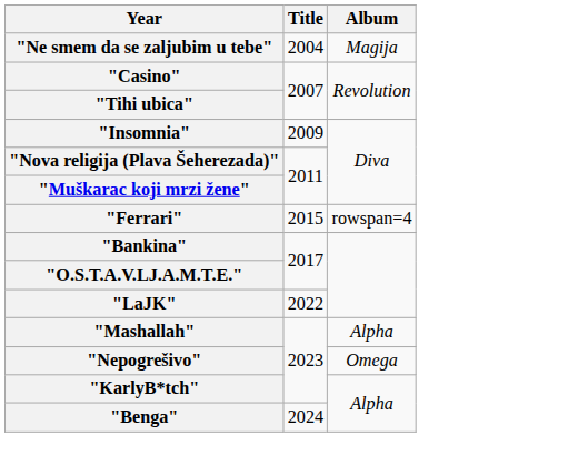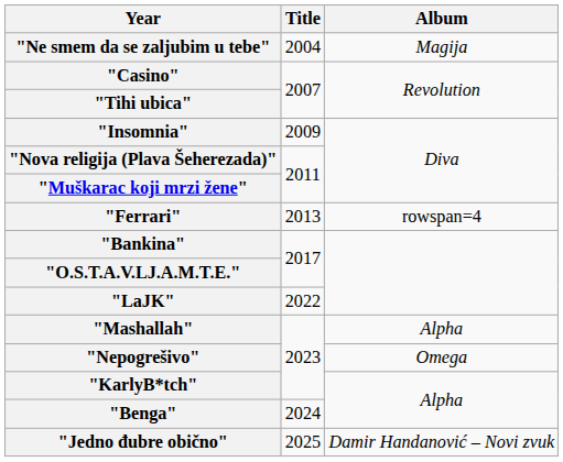"Ferrari" | Title: 2015 -> 2013
+ row: "Jedno đubre obično" | 2025 | Damir Handanović – Novi zvuk
